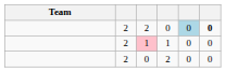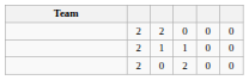row 2 | column 5: lightblue background -> no background
row 2 | column 6: bold -> normal
row 3 | column 3: pink background -> no background
